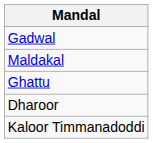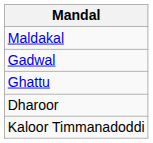row 2 | column 1: Gadwal -> Maldakal
row 3 | column 1: Maldakal -> Gadwal
